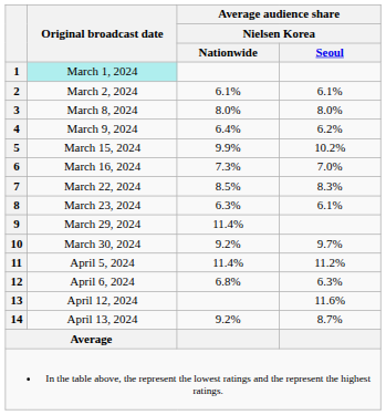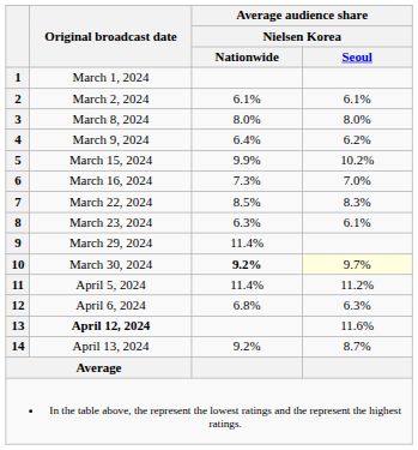1 | Original broadcast date: paleturquoise background -> no background
10 | Average audience share / Nielsen Korea / Nationwide: normal -> bold
10 | Average audience share / Nielsen Korea / Seoul: no background -> lightyellow background
13 | Original broadcast date: normal -> bold
